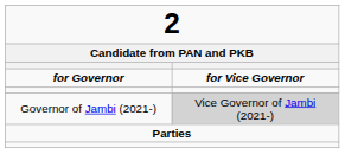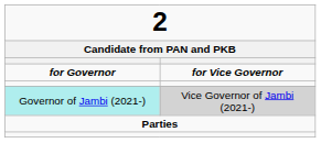row 6 | column 1: no background -> paleturquoise background
